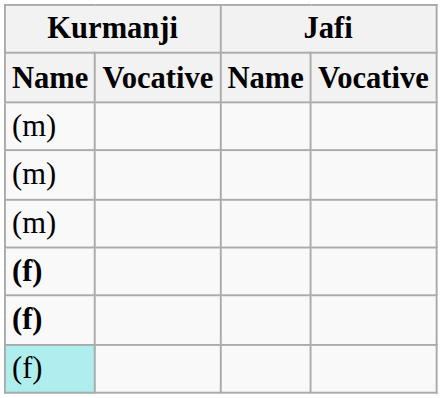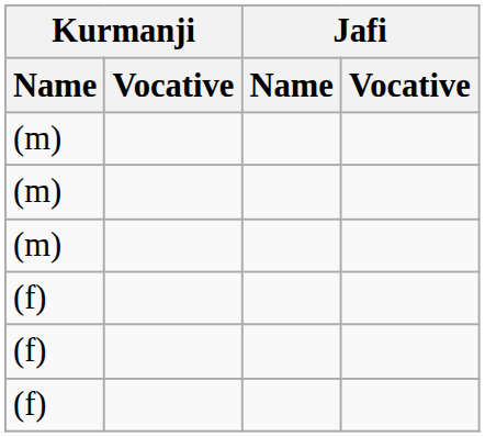row 6 | Kurmanji / Name: bold -> normal
row 7 | Kurmanji / Name: bold -> normal
row 8 | Kurmanji / Name: paleturquoise background -> no background
